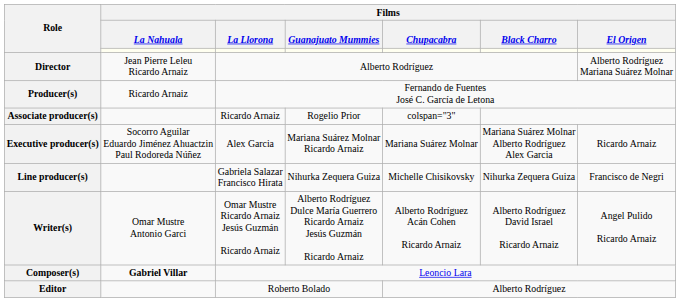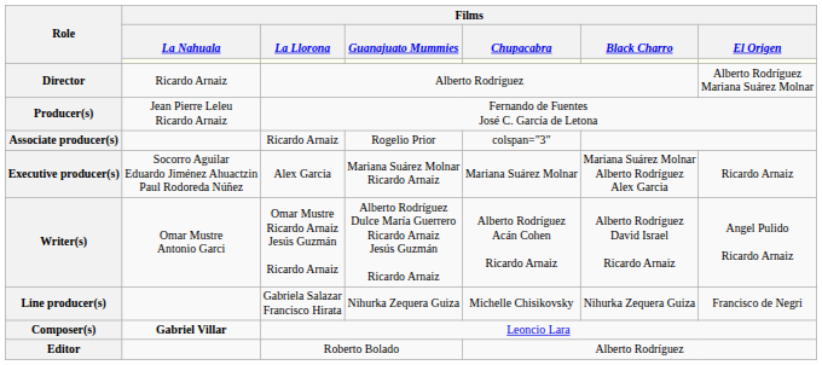Director | Films / La Nahuala: Jean Pierre Leleu Ricardo Arnaiz -> Ricardo Arnaiz
Producer(s) | Films / La Nahuala: Ricardo Arnaiz -> Jean Pierre Leleu Ricardo Arnaiz
rows swapped: Line producer(s) <-> Writer(s)
